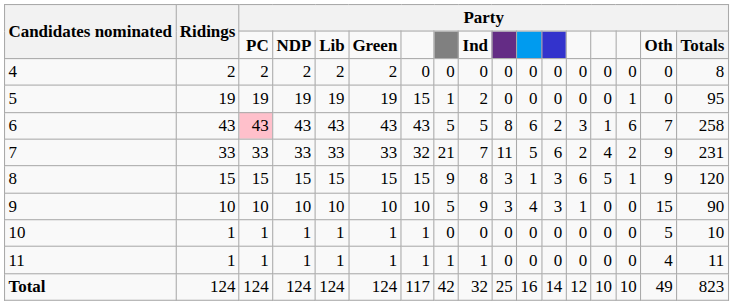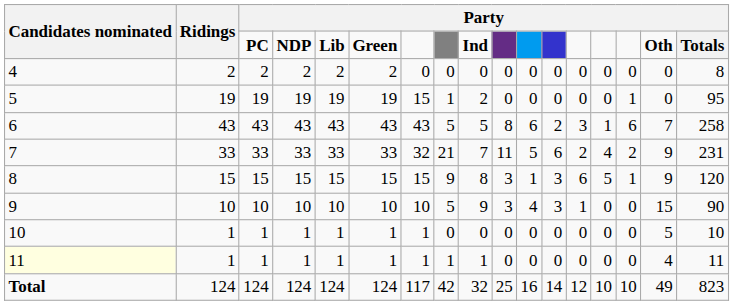row 5 | column 3: pink background -> no background
row 10 | Candidates nominated: no background -> lightyellow background
